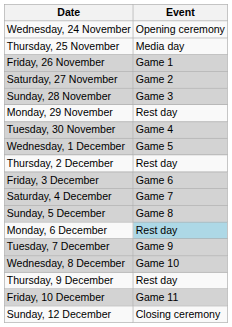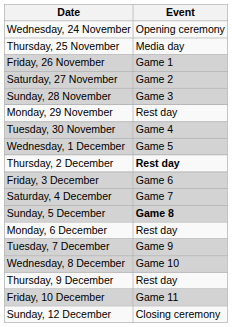Thursday, 2 December | Event: normal -> bold
Sunday, 5 December | Event: normal -> bold
Monday, 6 December | Event: lightblue background -> no background
